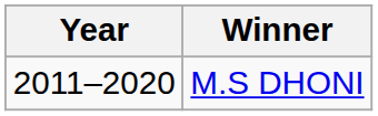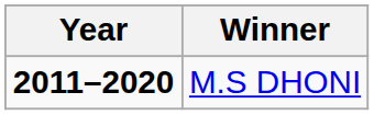M.S DHONI | Year: normal -> bold
